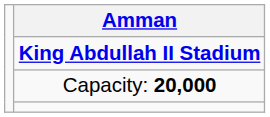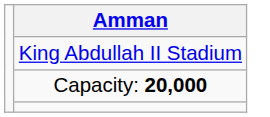King Abdullah II Stadium | column 2: bold -> normal
